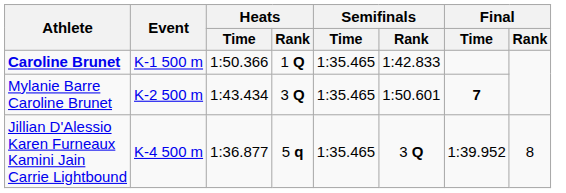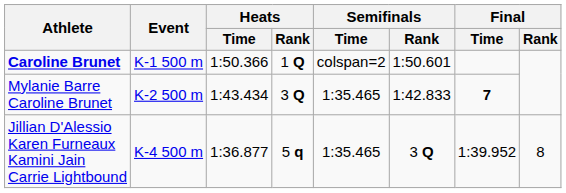Caroline Brunet | Semifinals / Time: 1:35.465 -> colspan=2
Caroline Brunet | Semifinals / Rank: 1:42.833 -> 1:50.601
Mylanie Barre Caroline Brunet | Semifinals / Rank: 1:50.601 -> 1:42.833
